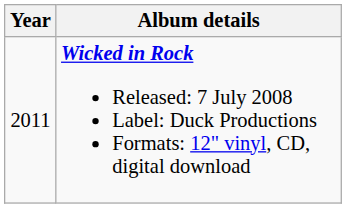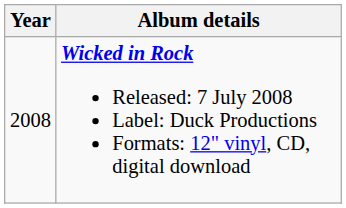row 2 | Year: 2011 -> 2008
